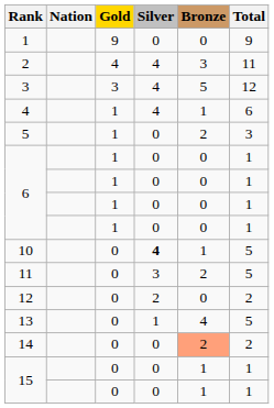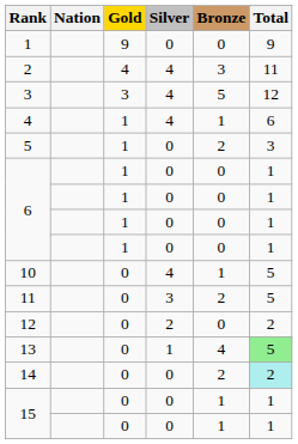10 | Silver: bold -> normal
13 | Total: no background -> lightgreen background
14 | Bronze: lightsalmon background -> no background
14 | Total: no background -> paleturquoise background
